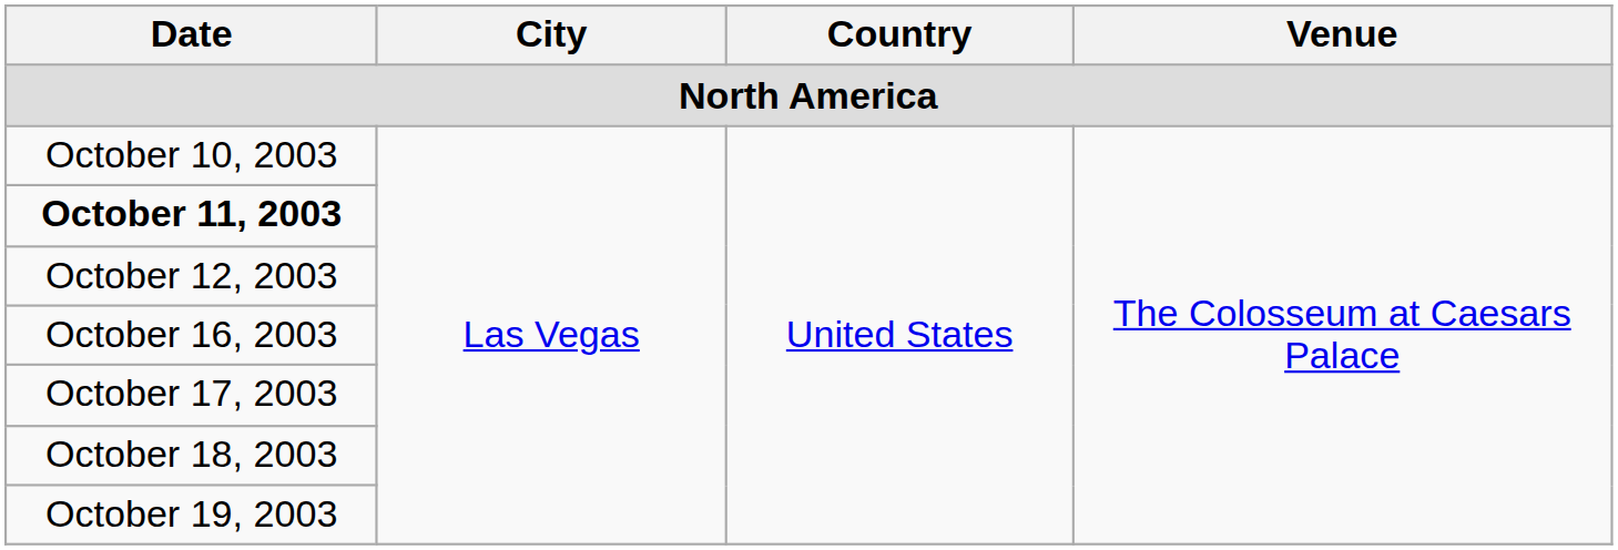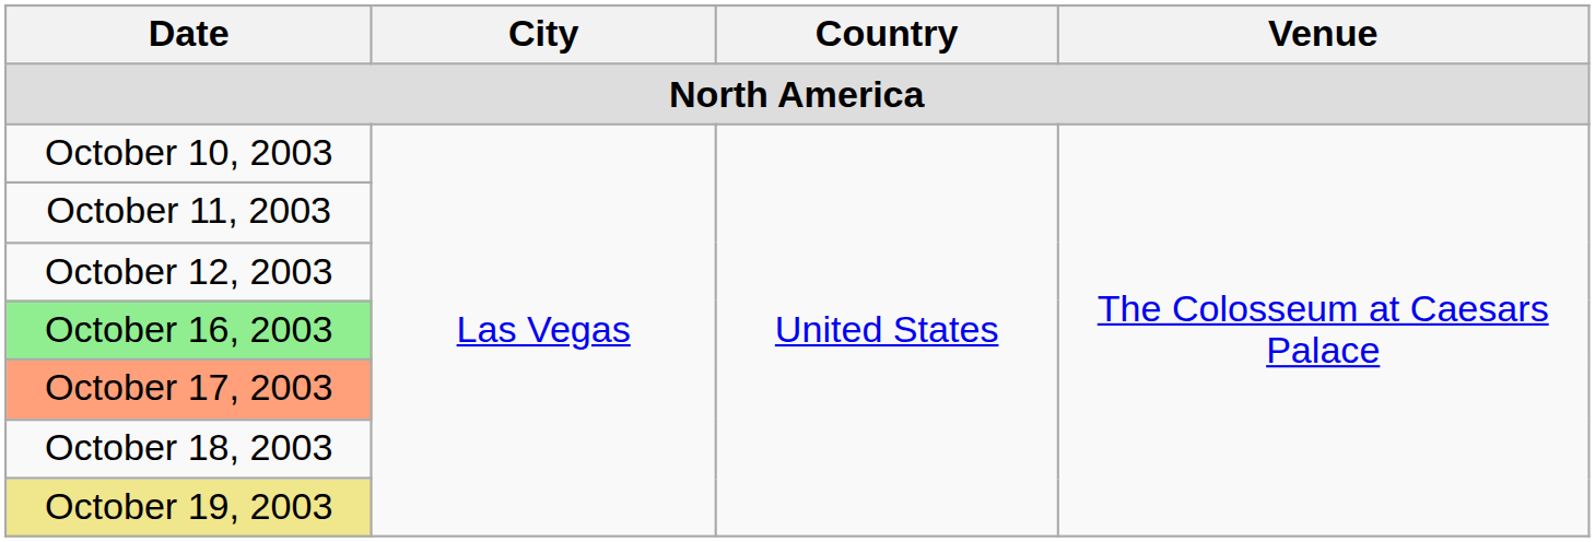October 11, 2003 | Date: bold -> normal
October 16, 2003 | Date: no background -> lightgreen background
October 17, 2003 | Date: no background -> lightsalmon background
October 19, 2003 | Date: no background -> khaki background
